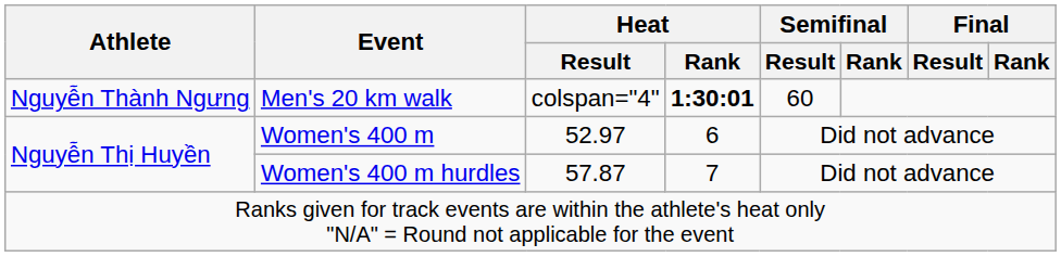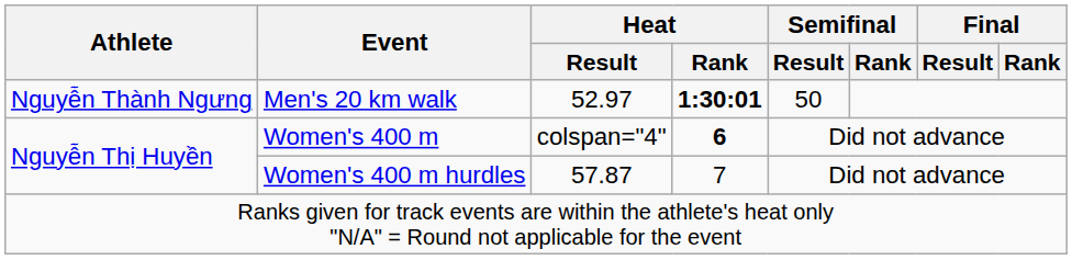Men's 20 km walk | Heat / Result: colspan="4" -> 52.97
Men's 20 km walk | Semifinal / Result: 60 -> 50
Women's 400 m | Heat / Result: 52.97 -> colspan="4"
Women's 400 m | Heat / Rank: normal -> bold
